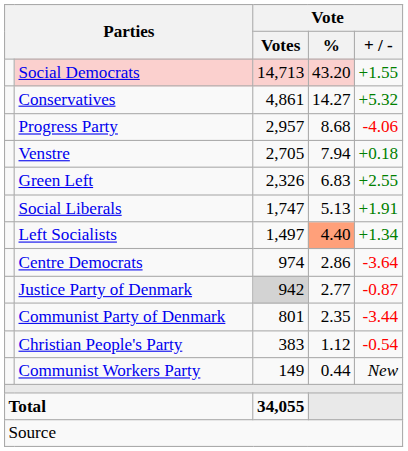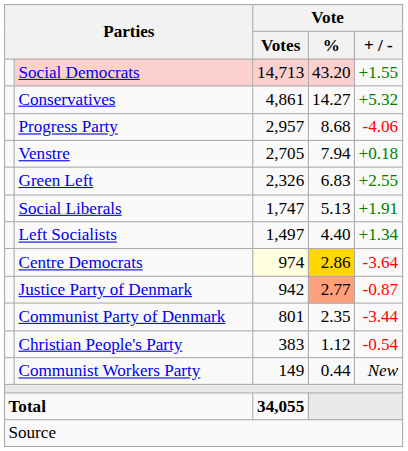Left Socialists | Vote / %: lightsalmon background -> no background
Centre Democrats | Vote / Votes: no background -> lightyellow background
Centre Democrats | Vote / %: no background -> gold background
Justice Party of Denmark | Vote / Votes: lightgrey background -> no background
Justice Party of Denmark | Vote / %: no background -> lightsalmon background
